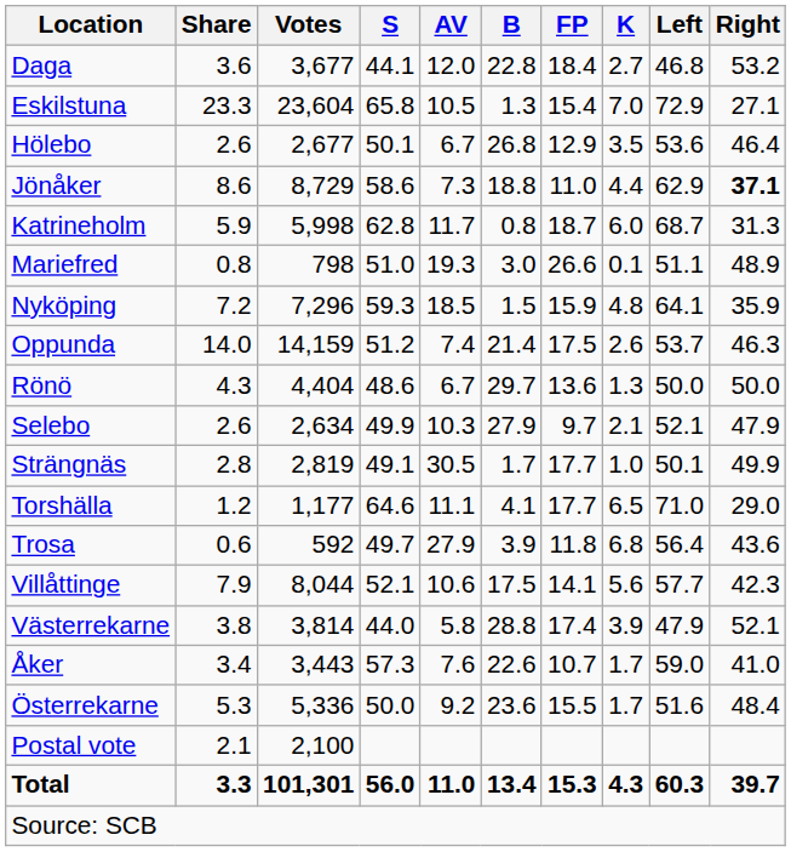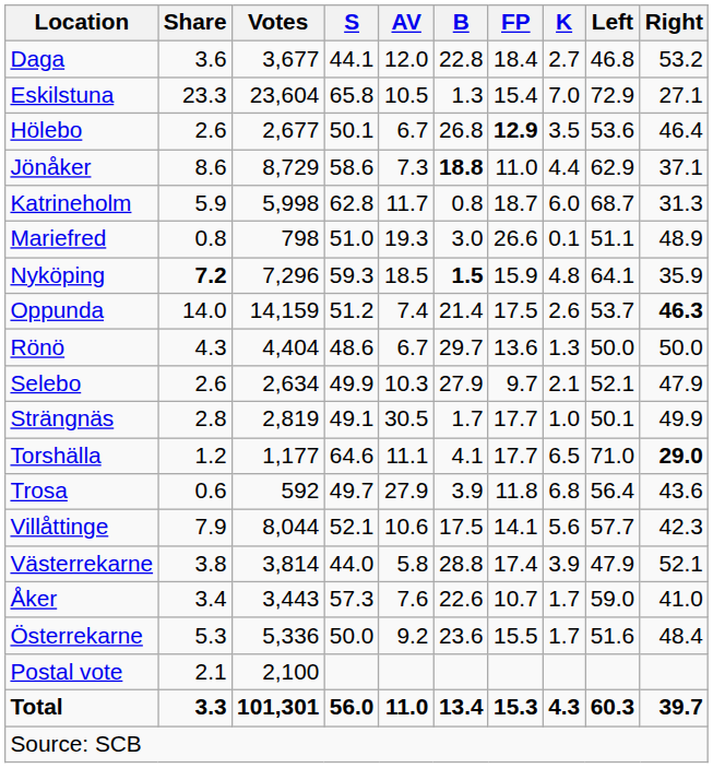Hölebo | FP: normal -> bold
Jönåker | B: normal -> bold
Jönåker | Right: bold -> normal
Nyköping | Share: normal -> bold
Nyköping | B: normal -> bold
Oppunda | Right: normal -> bold
Torshälla | Right: normal -> bold
